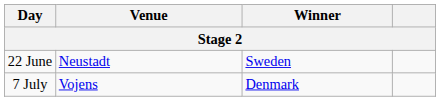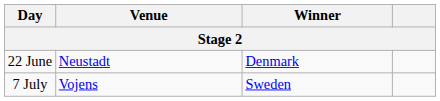22 June | Winner: Sweden -> Denmark
7 July | Winner: Denmark -> Sweden
